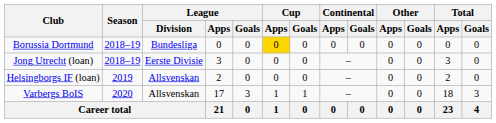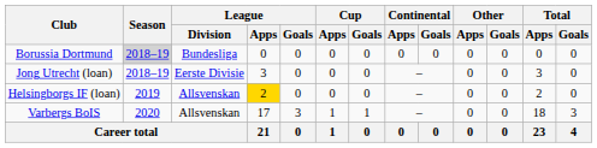Borussia Dortmund | Season: no background -> lightgrey background
Borussia Dortmund | Cup / Apps: gold background -> no background
Helsingborgs IF (loan) | League / Apps: no background -> gold background
